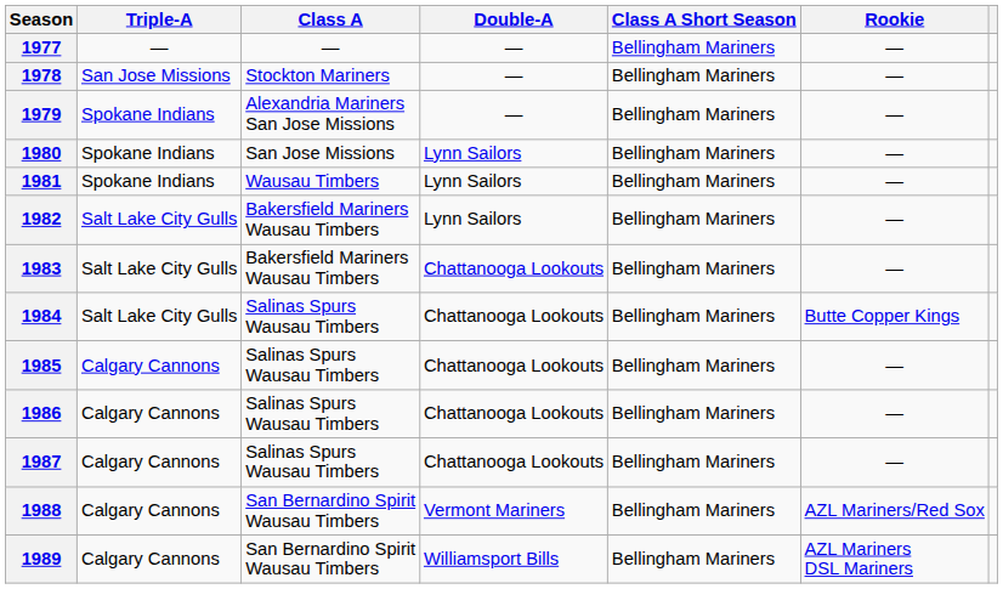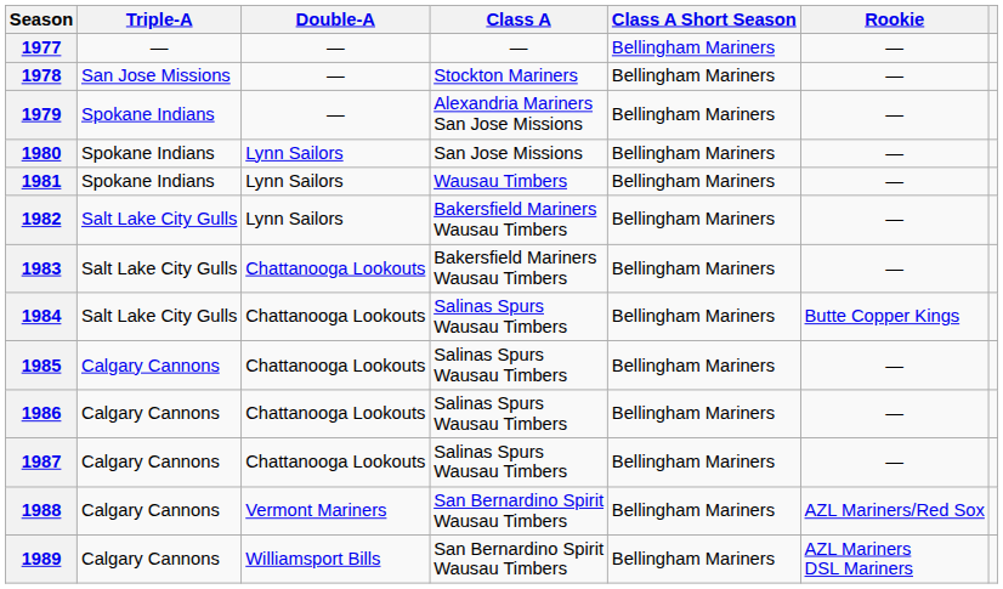columns swapped: Double-A <-> Class A
